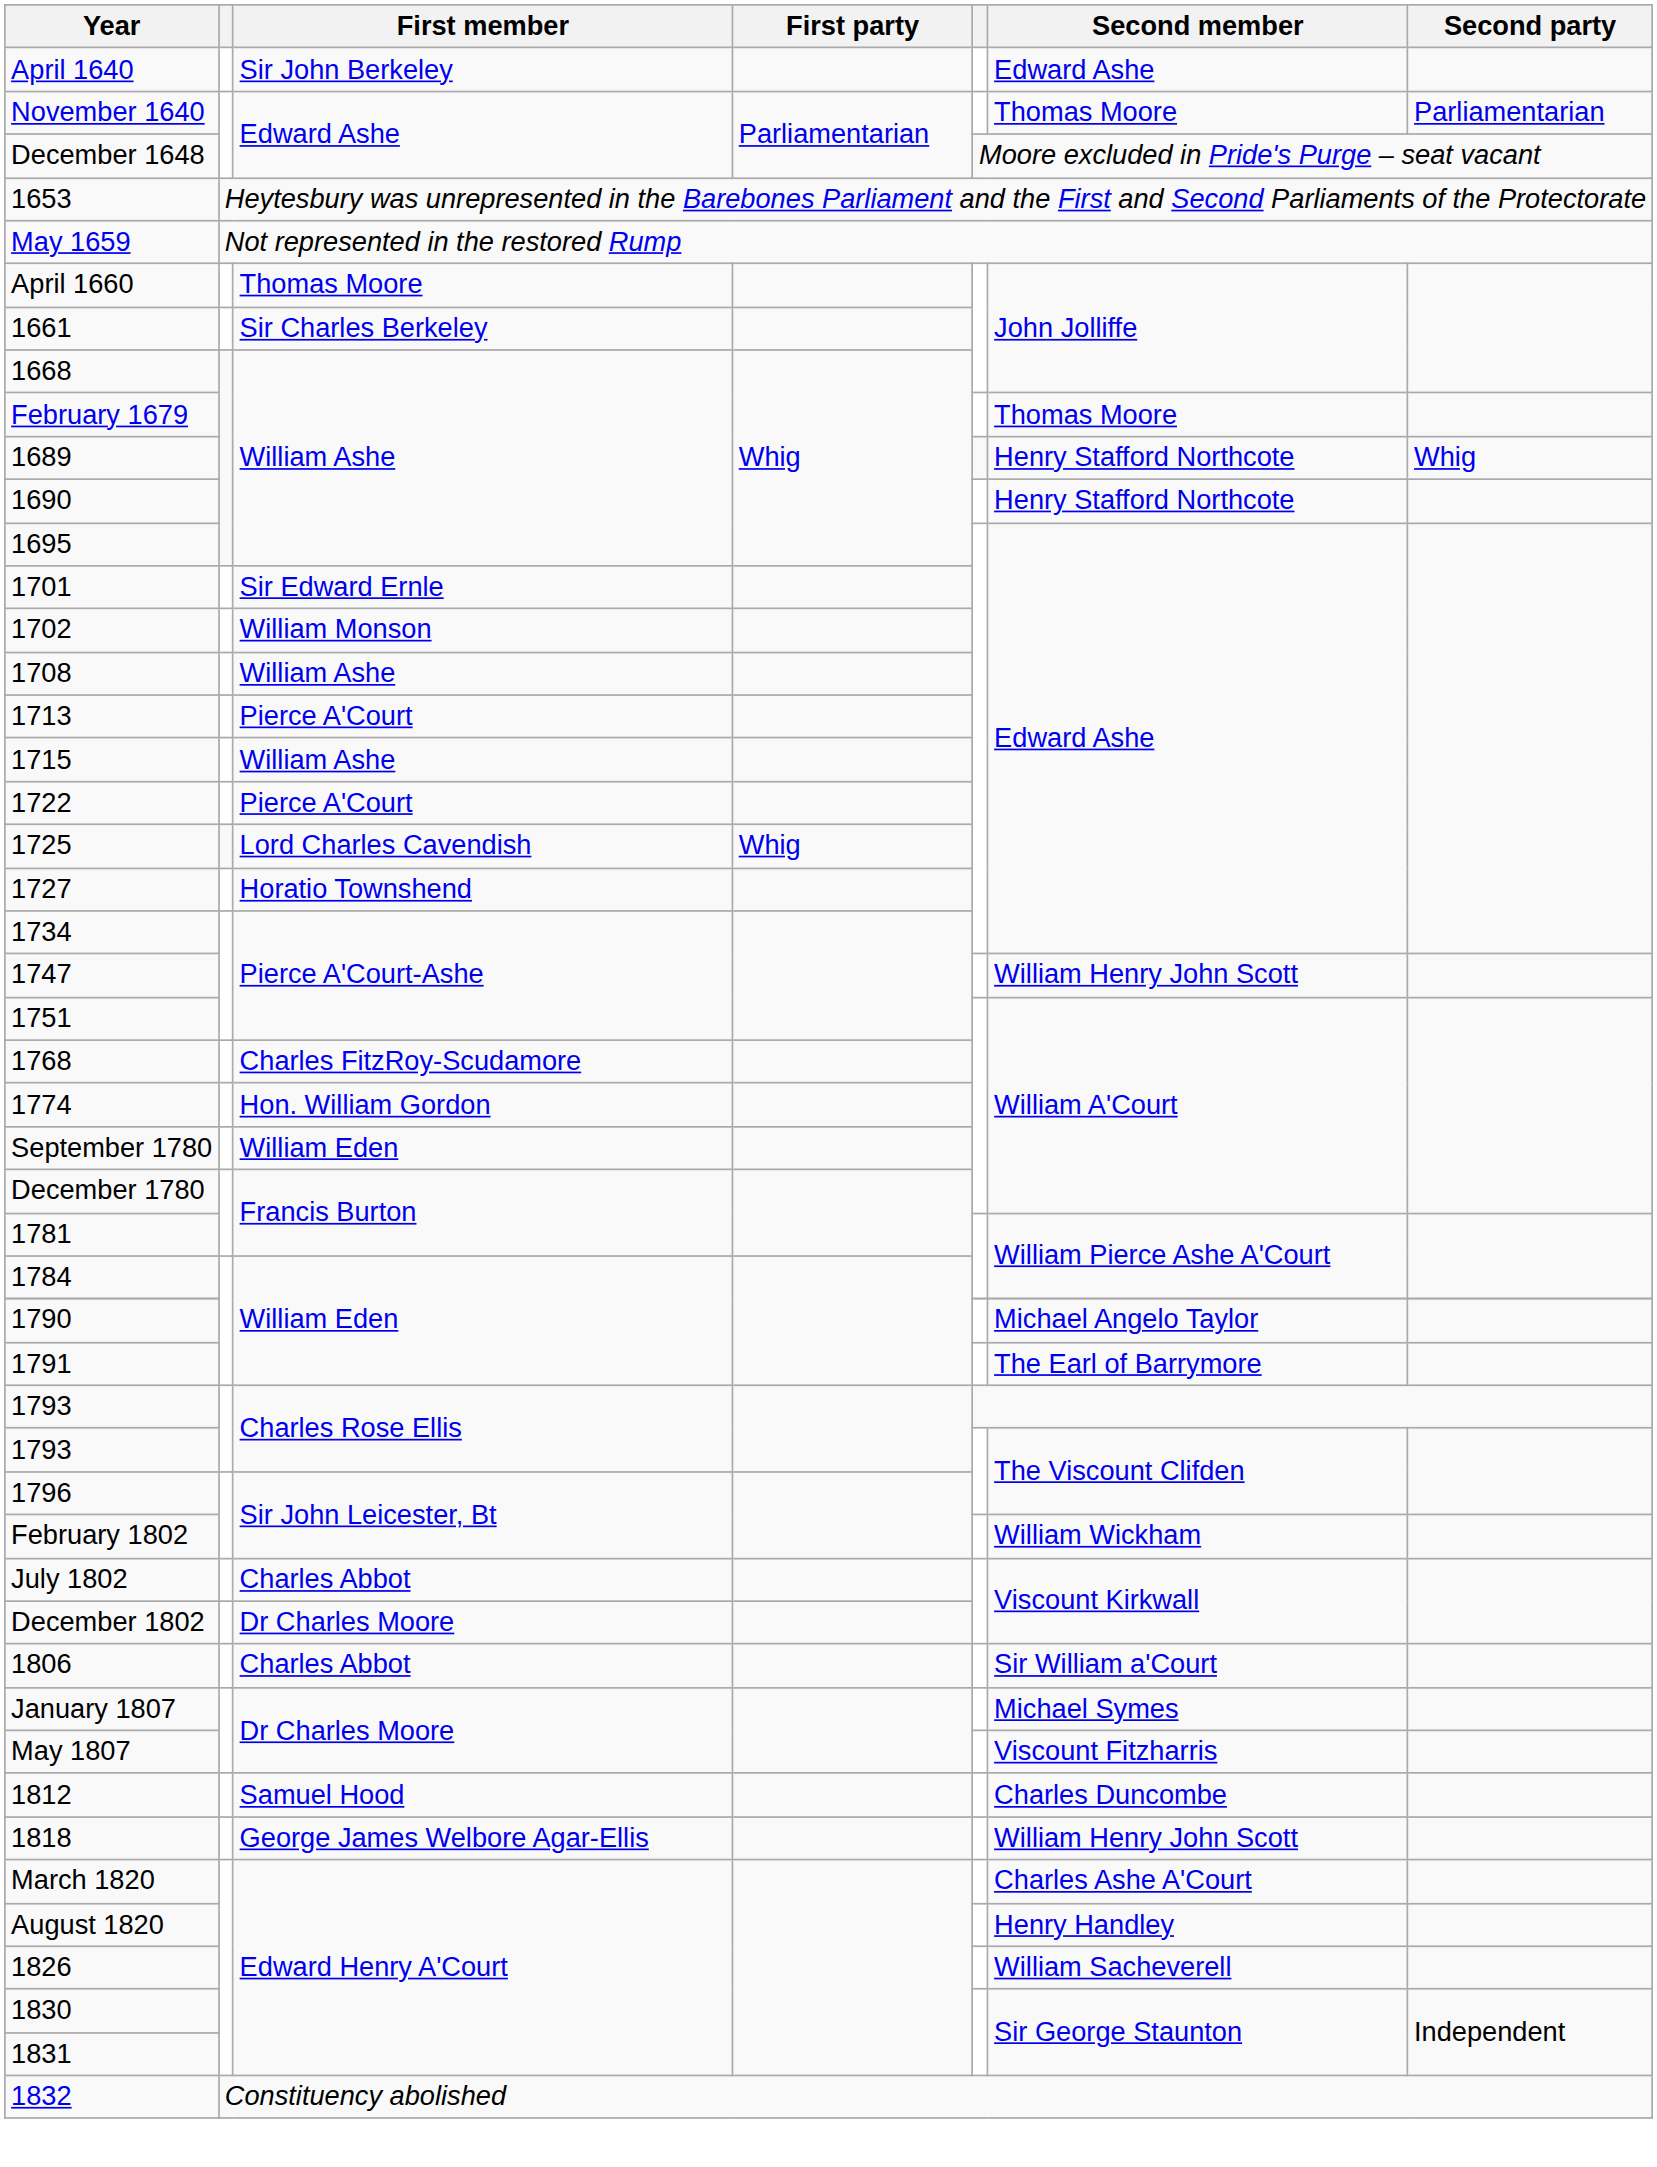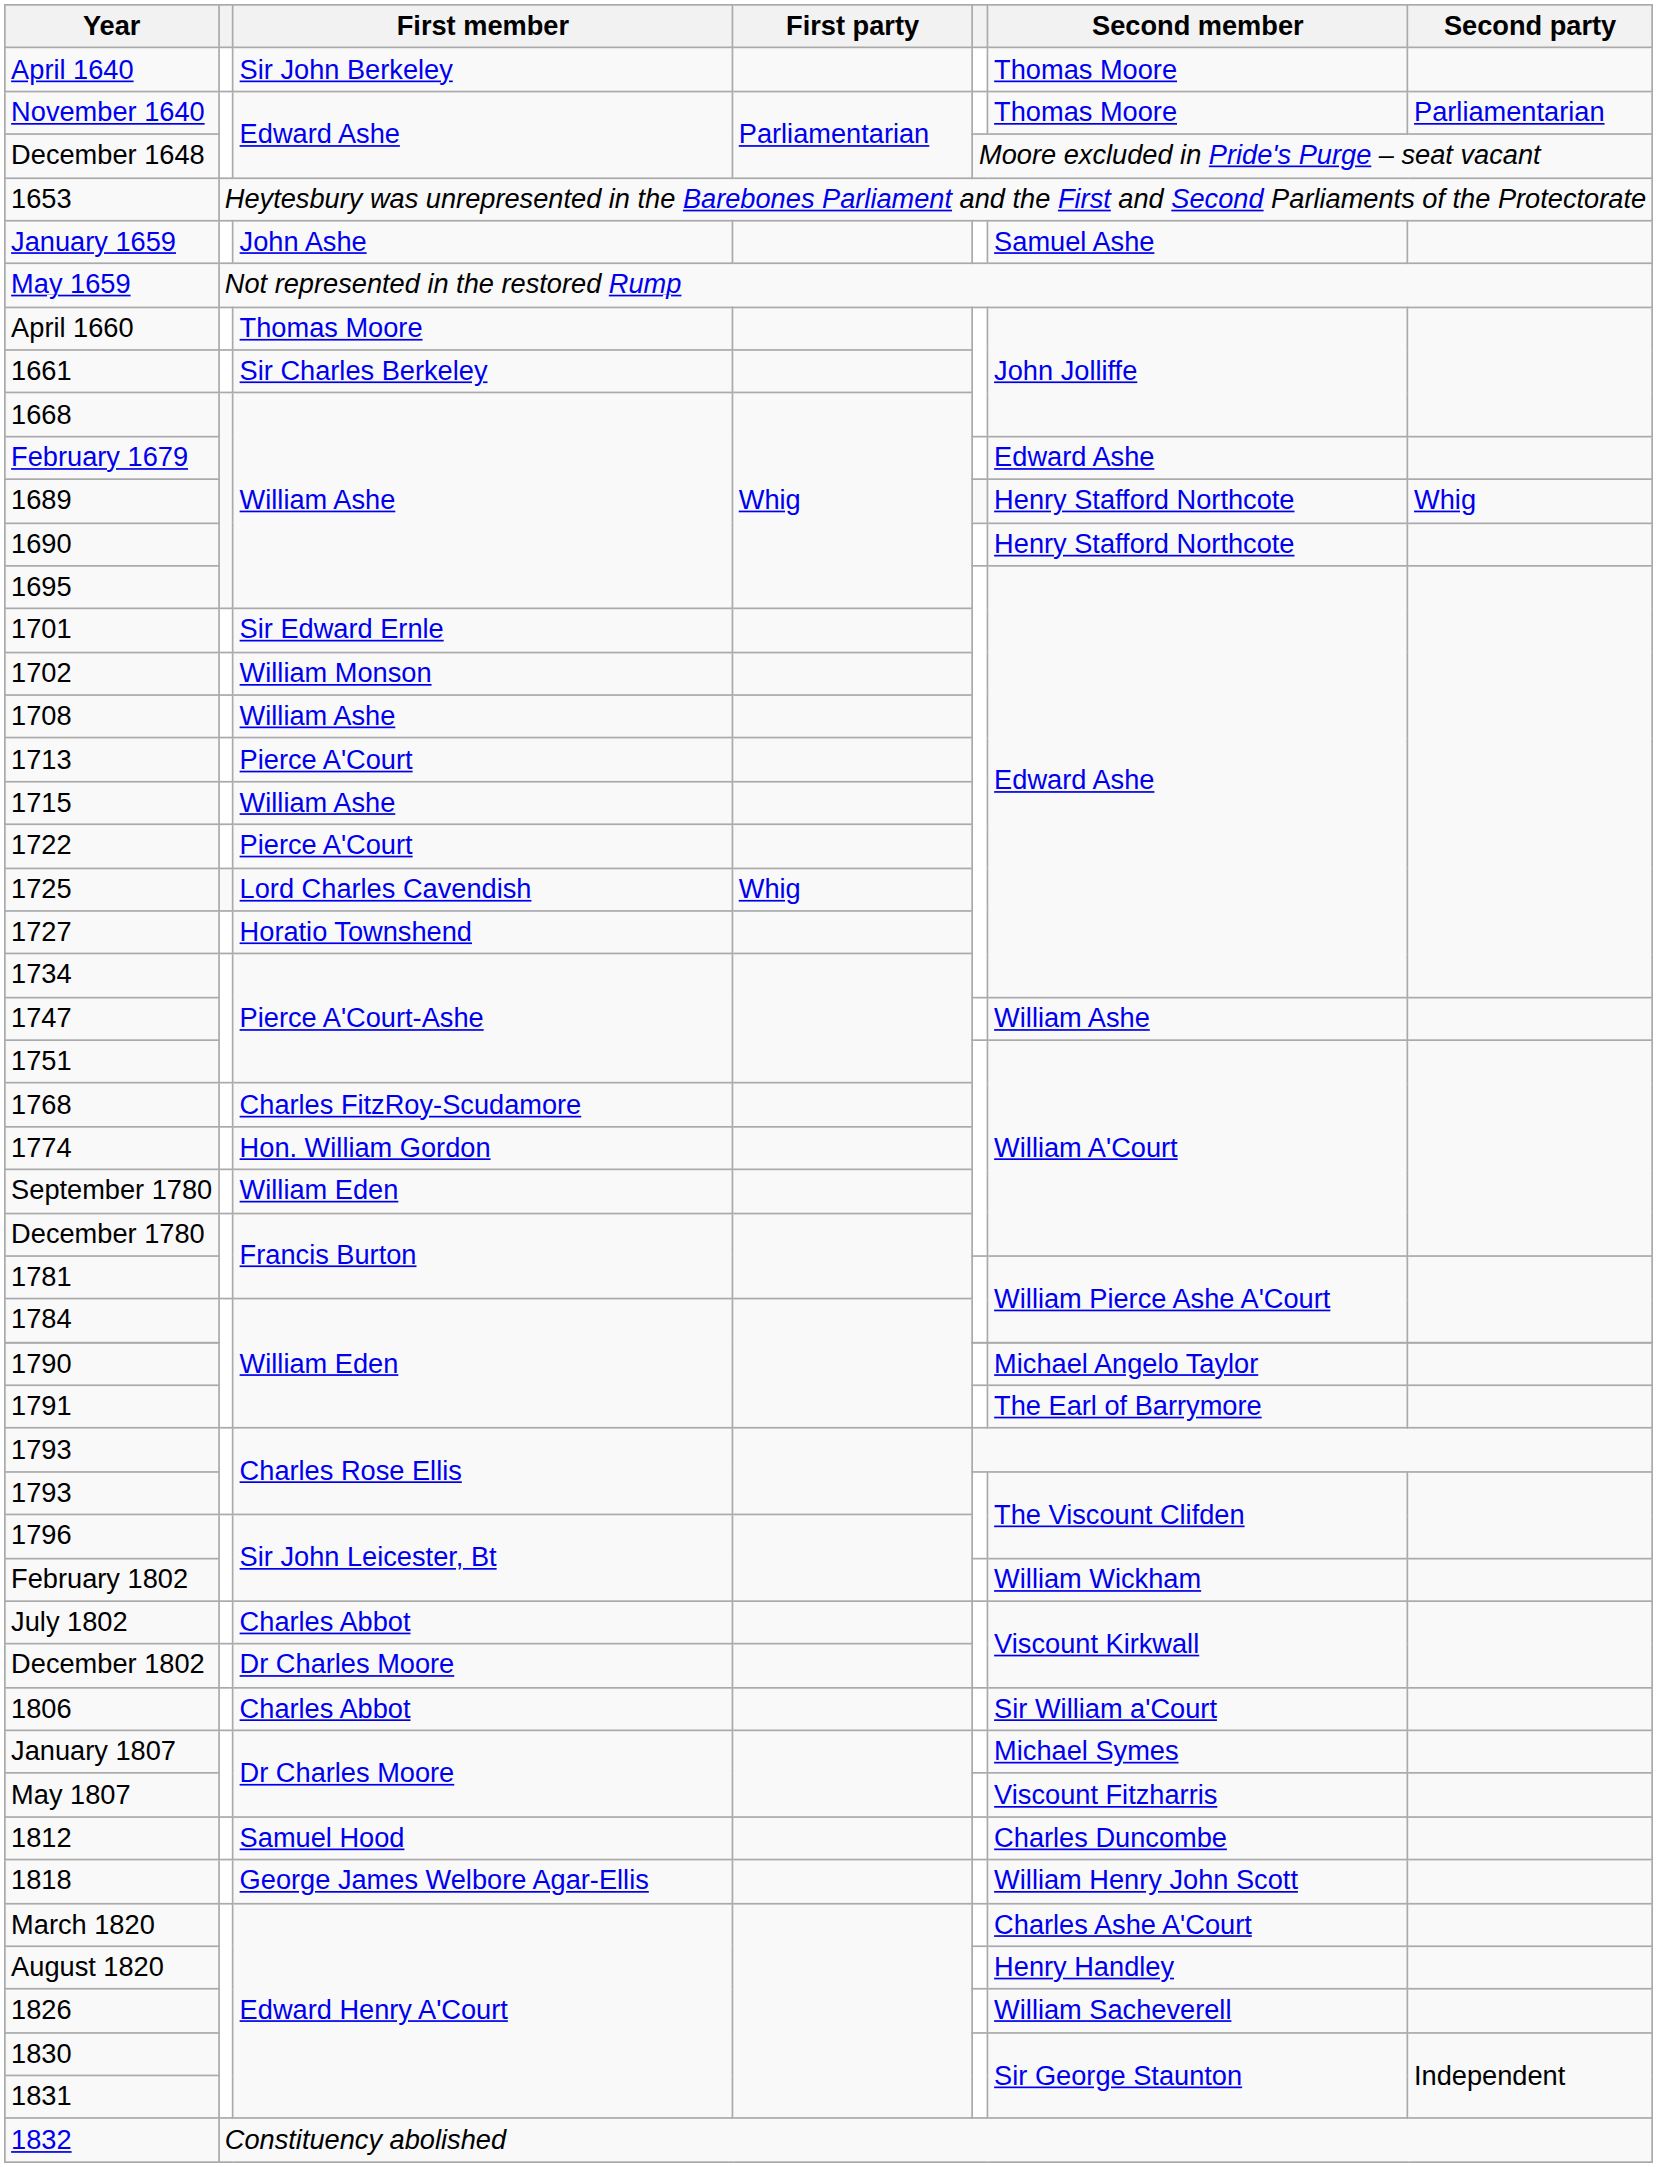April 1640 | Second member: Edward Ashe -> Thomas Moore
+ row: January 1659 | John Ashe | Samuel Ashe
February 1679 | Second member: Thomas Moore -> Edward Ashe
1747 | Second member: William Henry John Scott -> William Ashe
